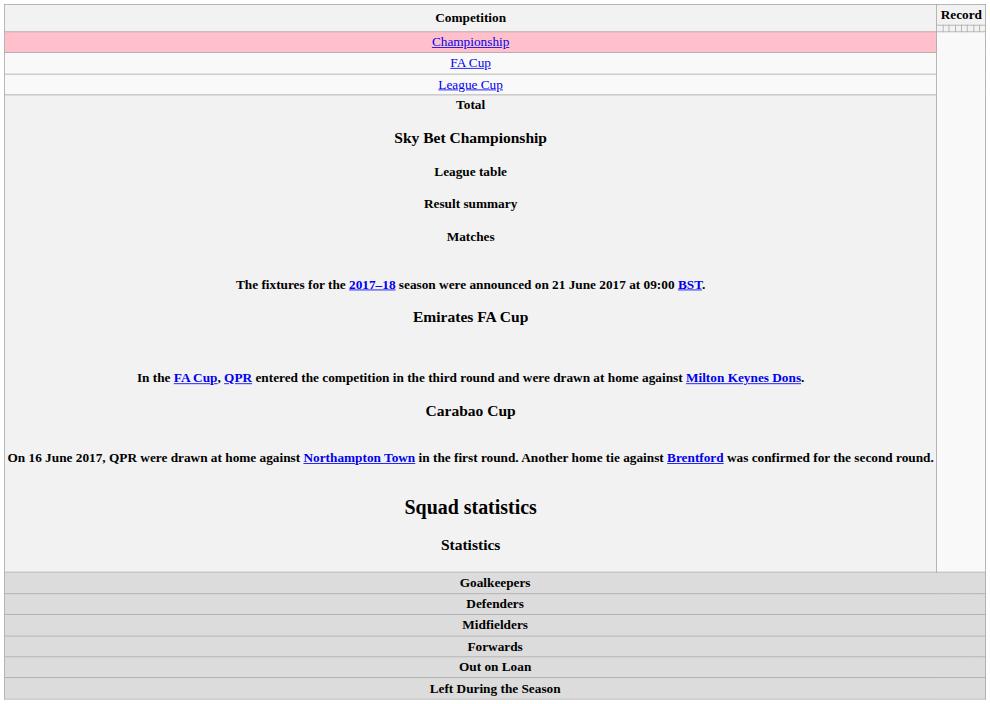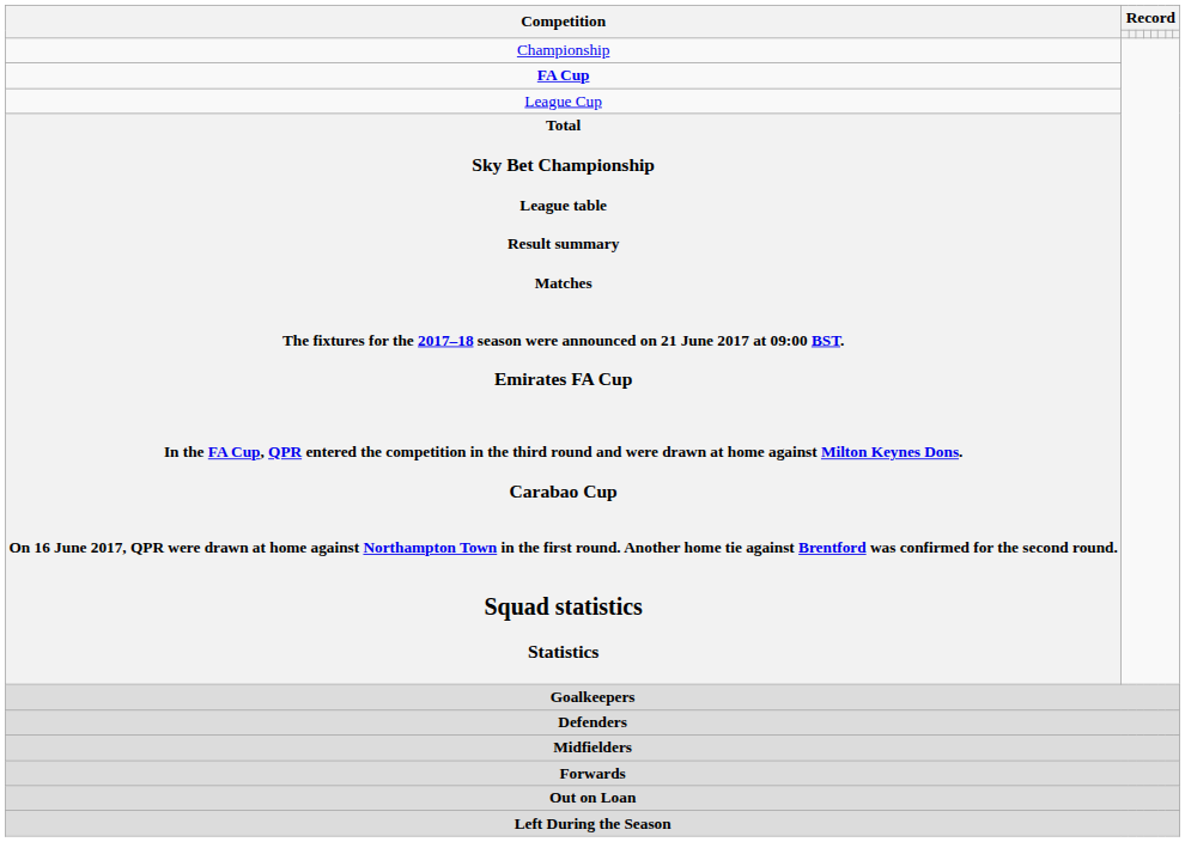Championship | Competition: pink background -> no background
FA Cup | Competition: normal -> bold
